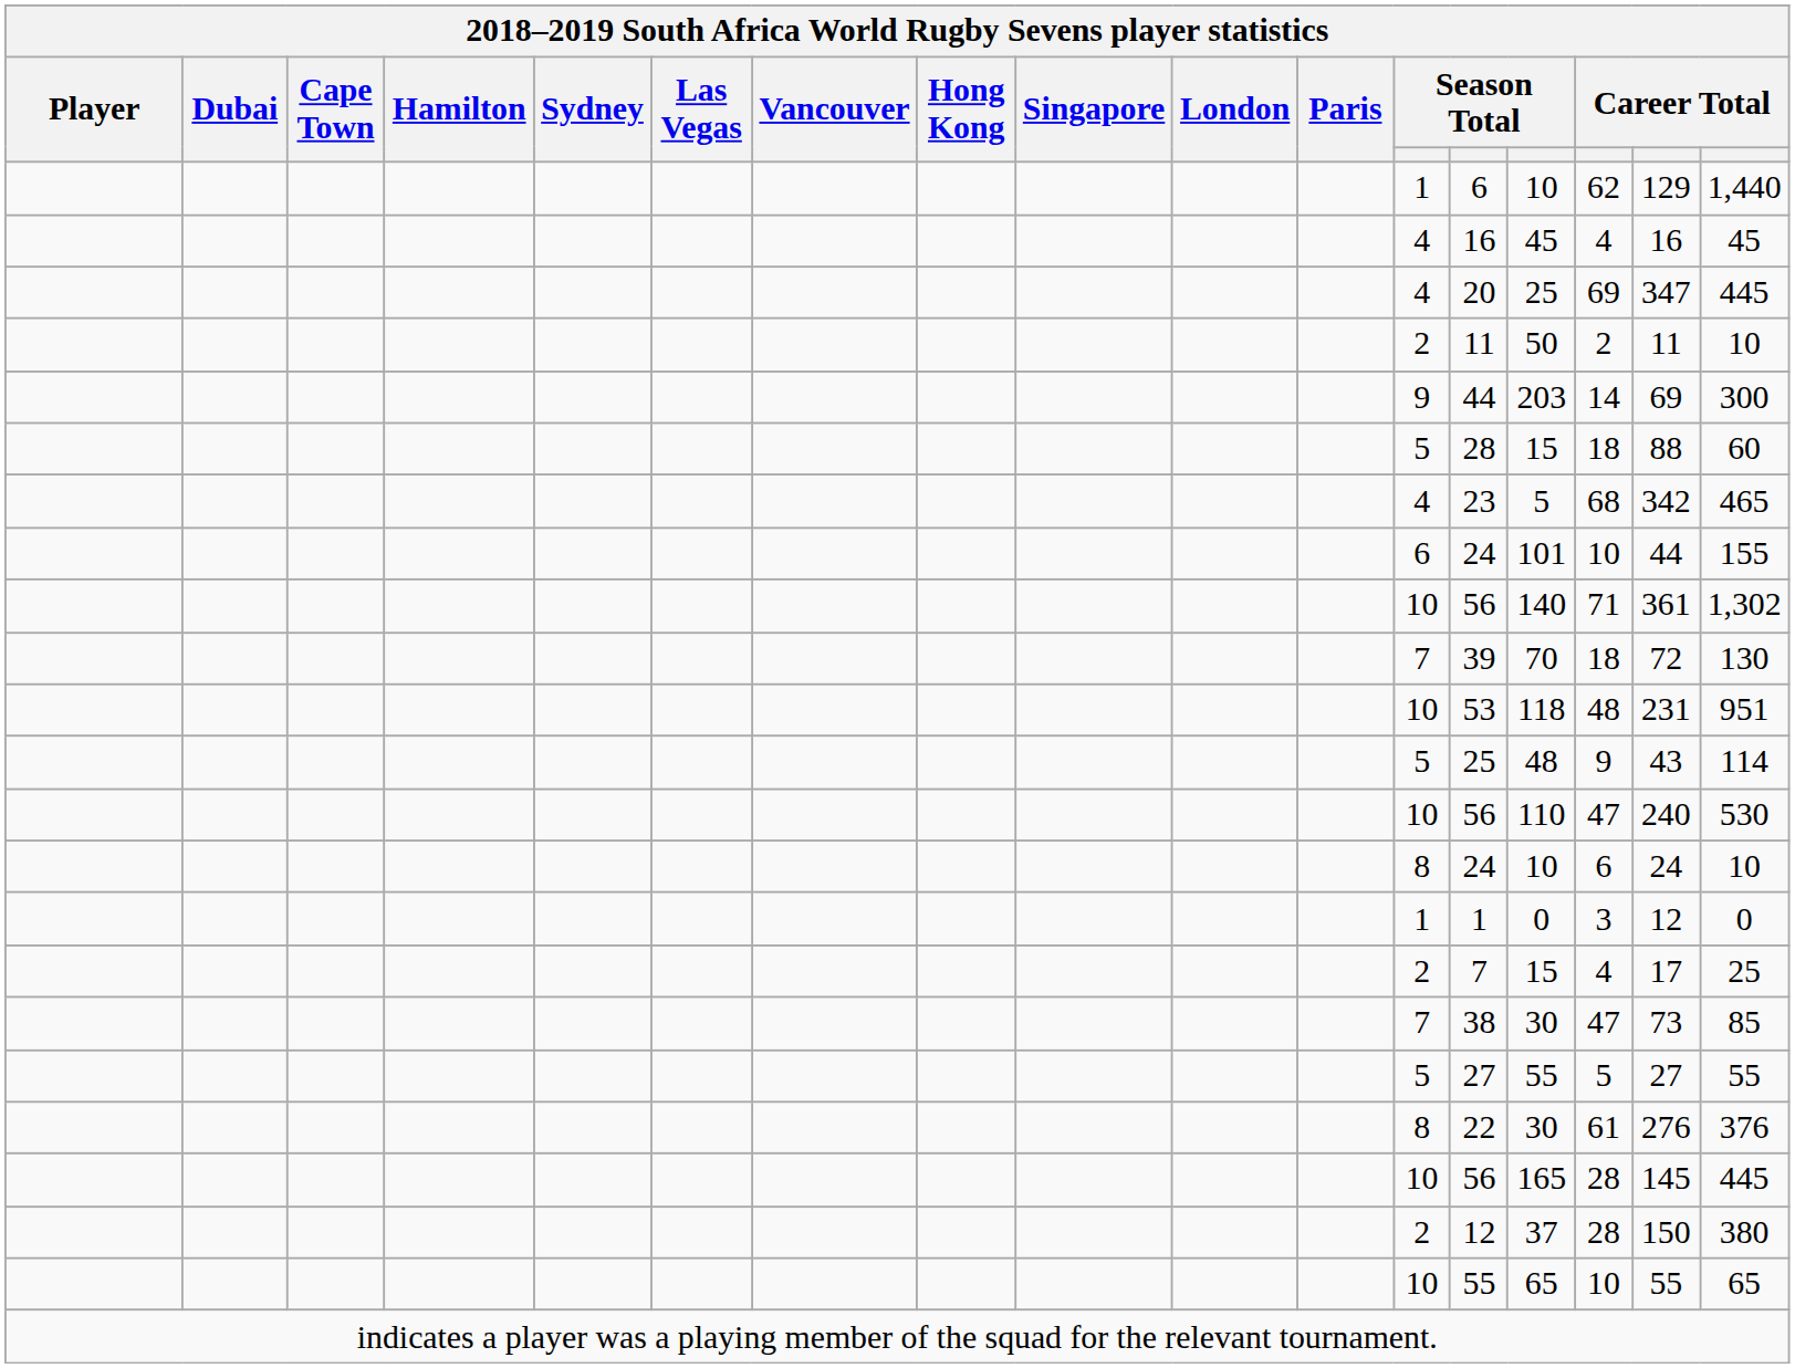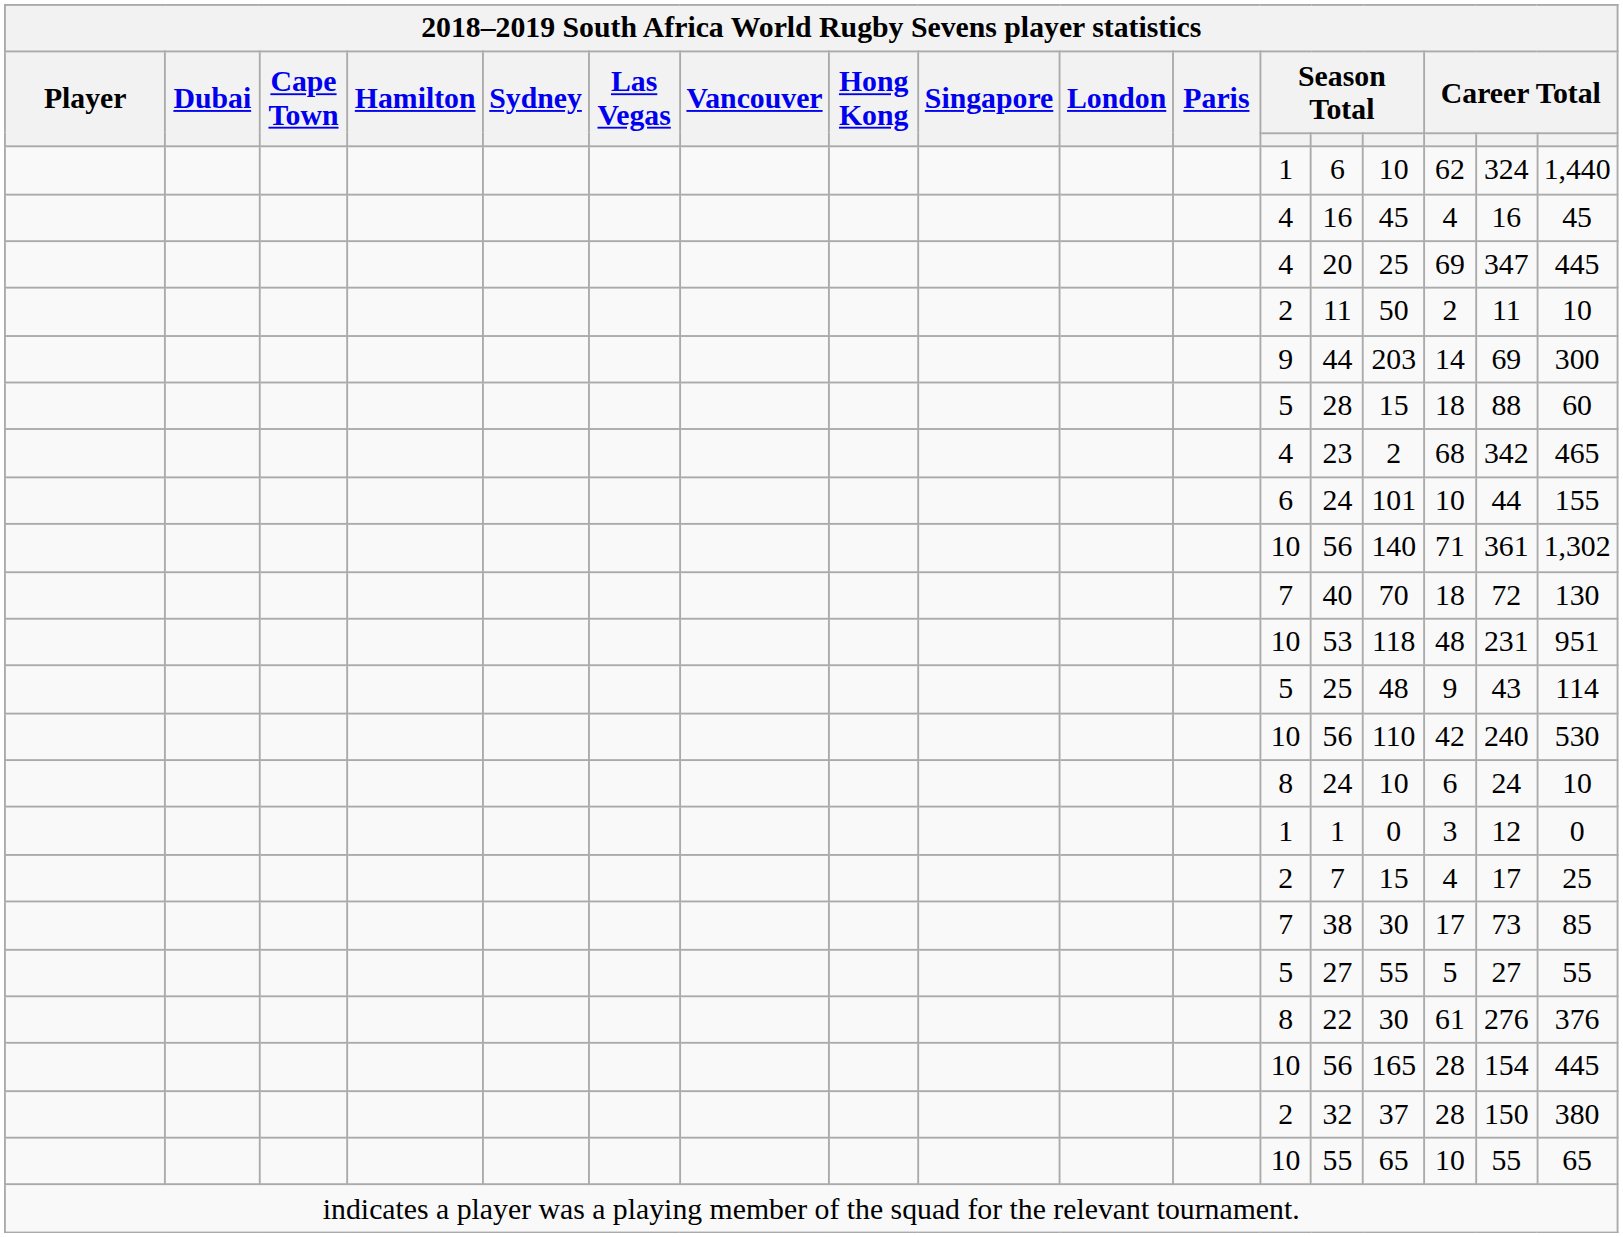row 4 | column 16: 129 -> 324
row 10 | column 14: 5 -> 2
row 13 | column 13: 39 -> 40
row 16 | column 15: 47 -> 42
row 20 | column 15: 47 -> 17
row 23 | column 16: 145 -> 154
row 24 | column 13: 12 -> 32
